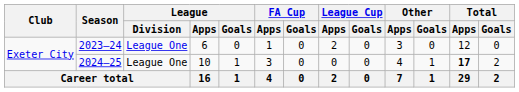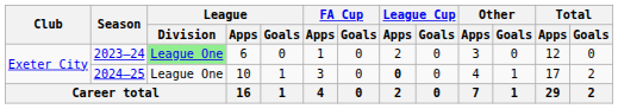2023–24 | League / Division: no background -> lightgreen background
2024–25 | League Cup / Apps: normal -> bold
2024–25 | Total / Apps: bold -> normal
